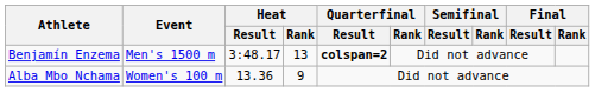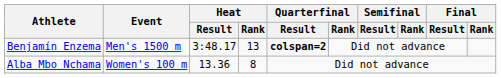Alba Mbo Nchama | Heat / Rank: 9 -> 8
